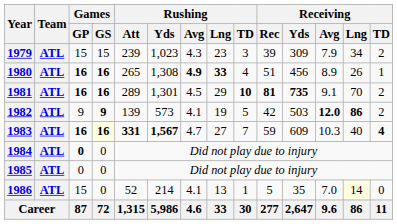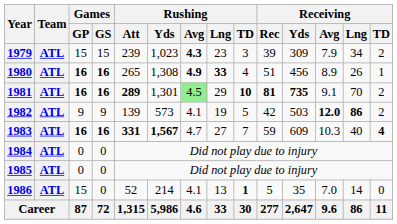1979 | Rushing / Avg: normal -> bold
1981 | Rushing / Att: normal -> bold
1981 | Rushing / Avg: no background -> lightgreen background
1982 | Games / GS: bold -> normal
1983 | Games / GS: lightyellow background -> no background
1984 | Games / GP: bold -> normal
1986 | Rushing / TD: normal -> bold
1986 | Receiving / Lng: lightyellow background -> no background
